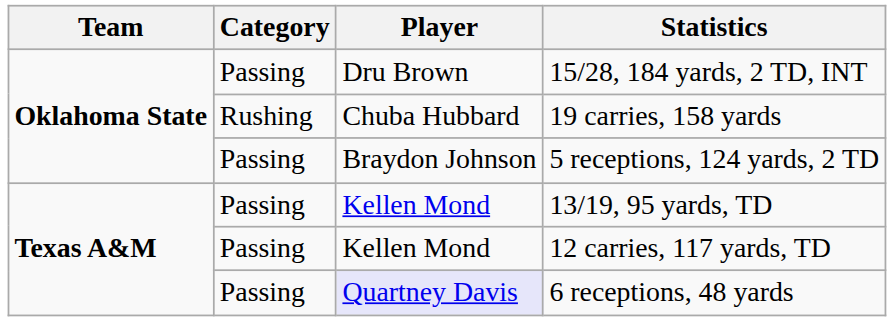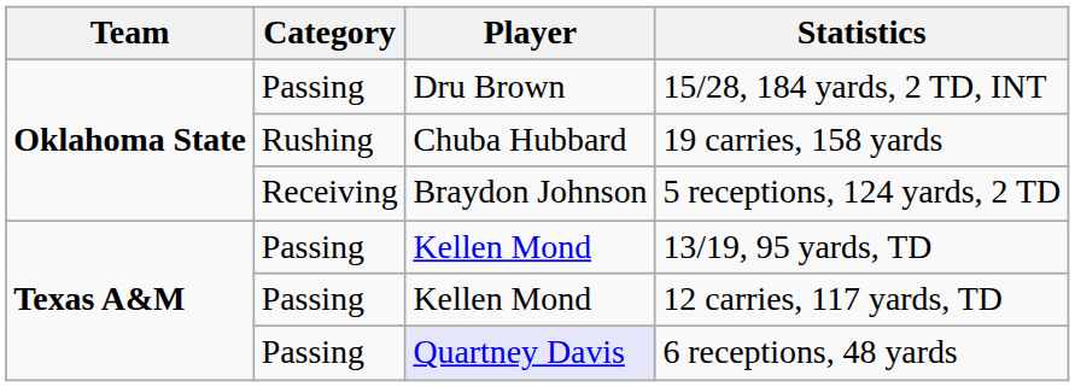5 receptions, 124 yards, 2 TD | Category: Passing -> Receiving
